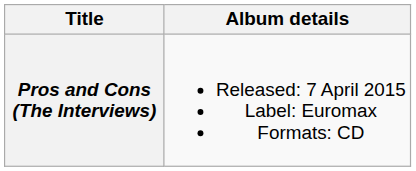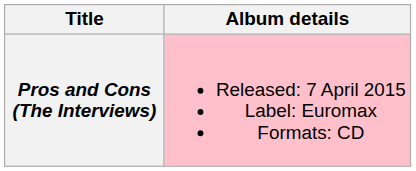Pros and Cons (The Interviews) | Album details: no background -> pink background
